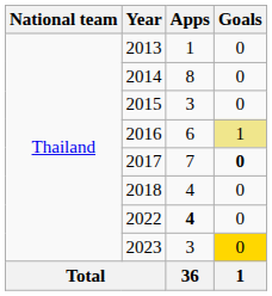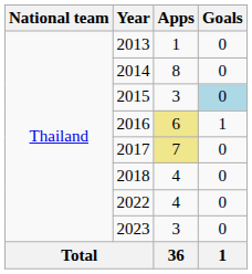2015 | Goals: no background -> lightblue background
2016 | Apps: no background -> khaki background
2016 | Goals: khaki background -> no background
2017 | Apps: no background -> khaki background
2017 | Goals: bold -> normal
2022 | Apps: bold -> normal
2023 | Goals: gold background -> no background
